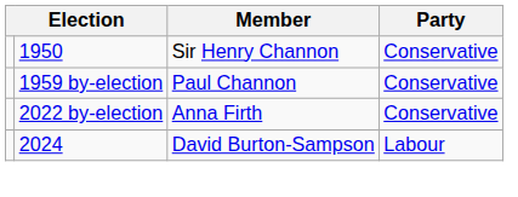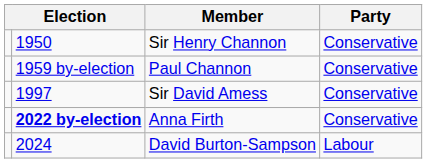+ row: 1997 | Sir David Amess | Conservative
Anna Firth | column 2: normal -> bold
